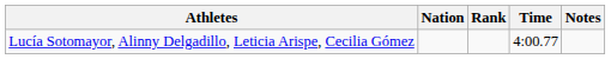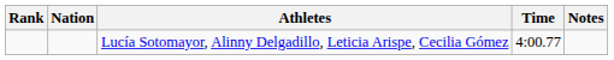columns swapped: Rank <-> Athletes
